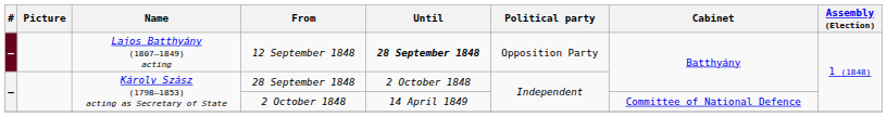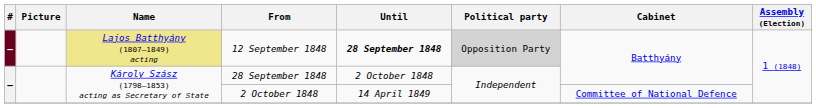12 September 1848 | Name: no background -> khaki background
12 September 1848 | Political party: no background -> lightgrey background
